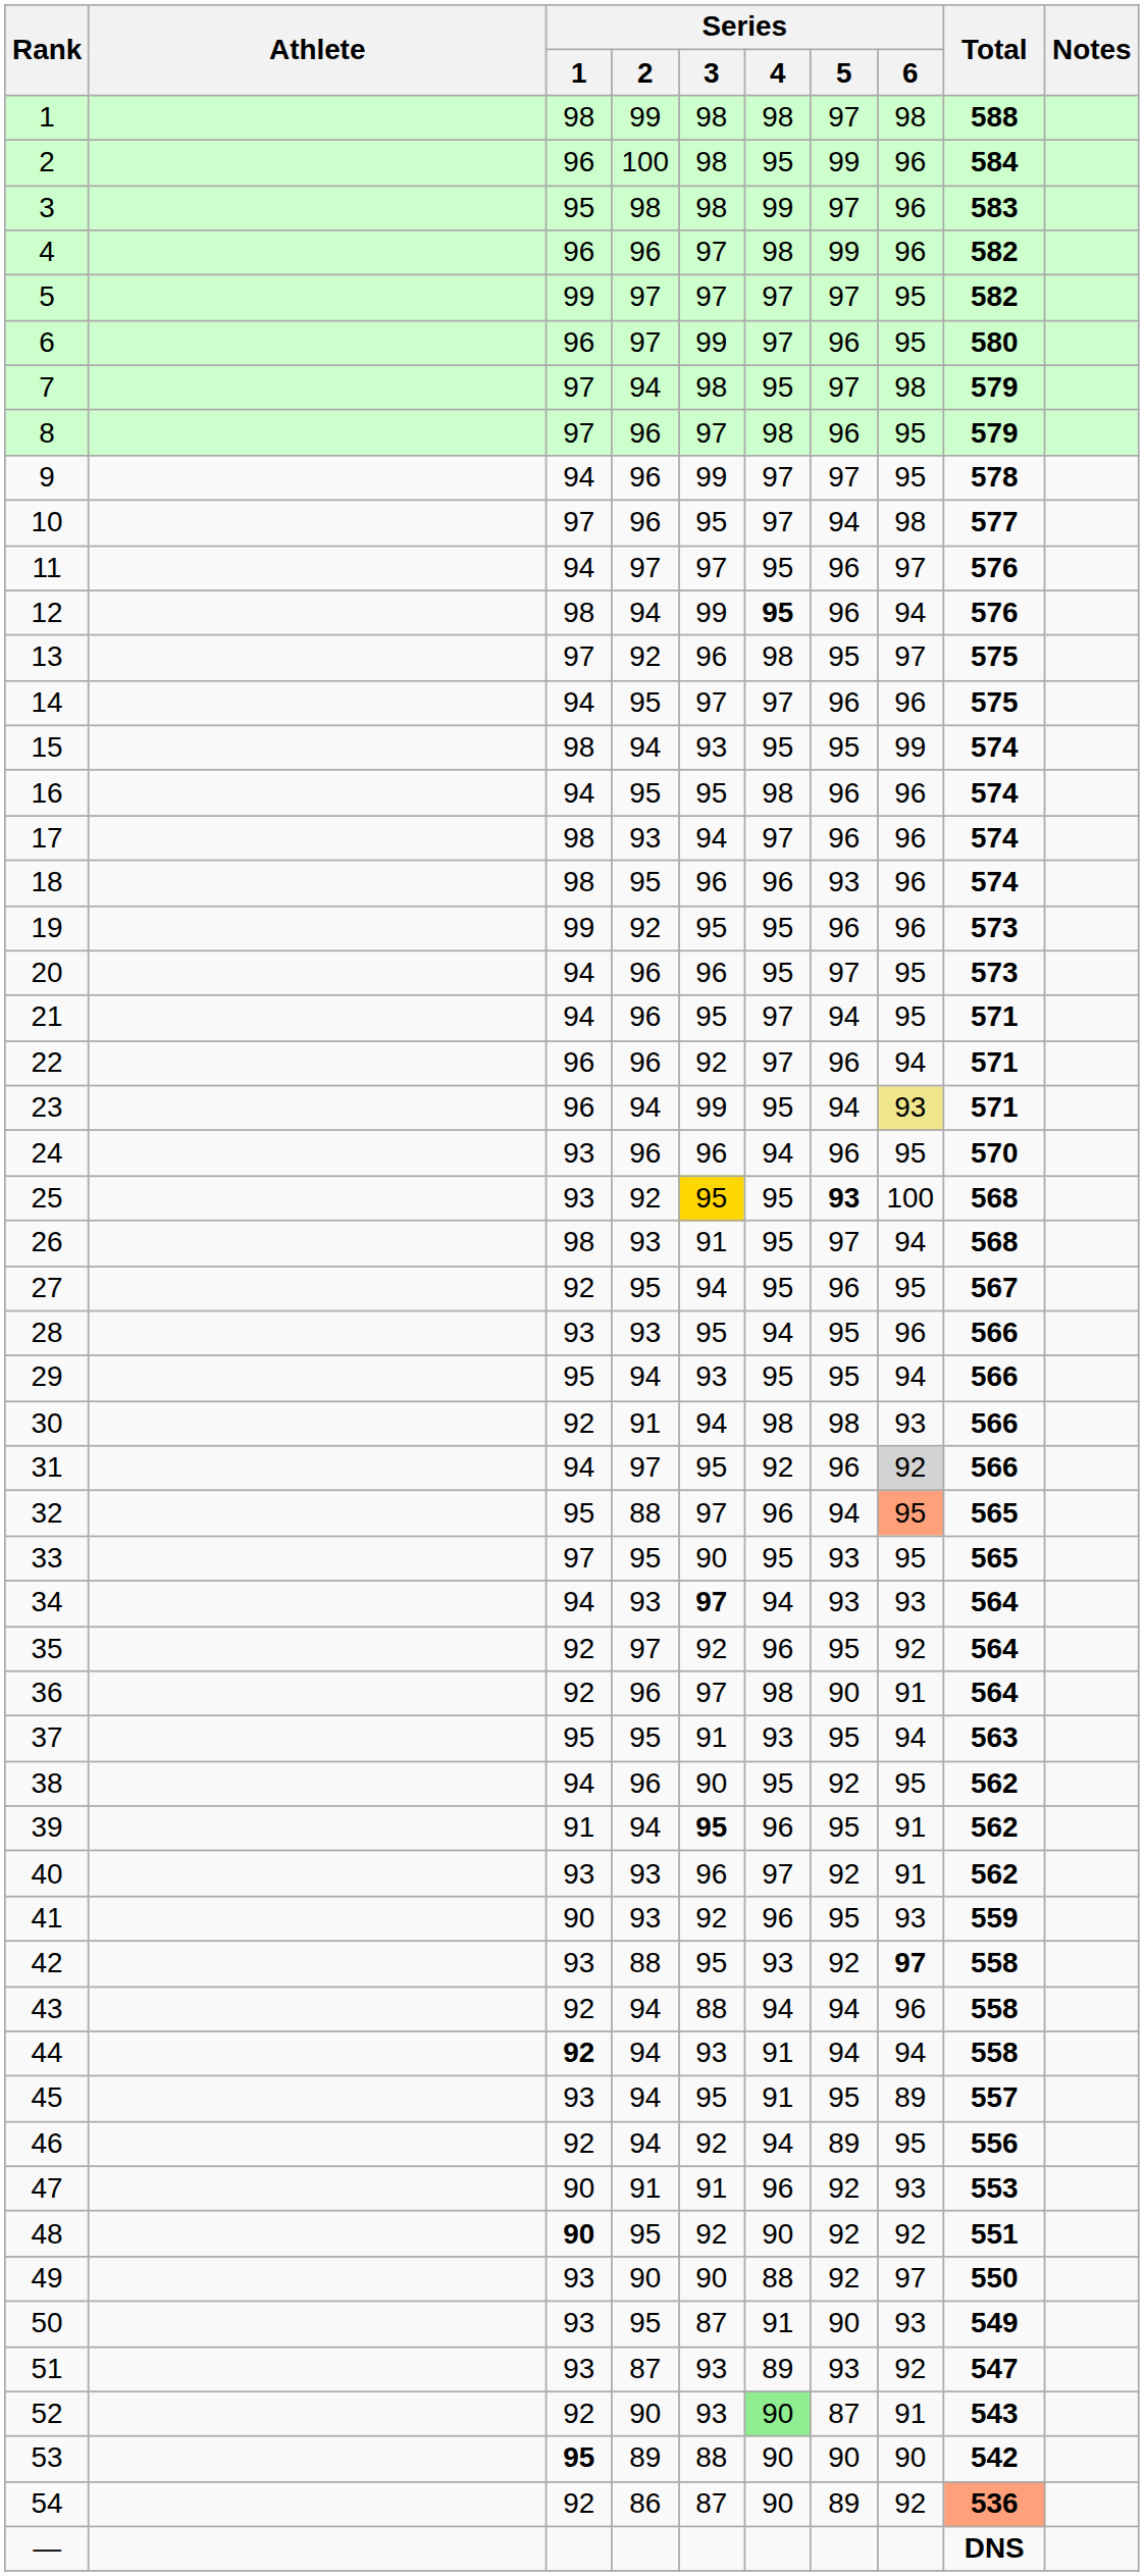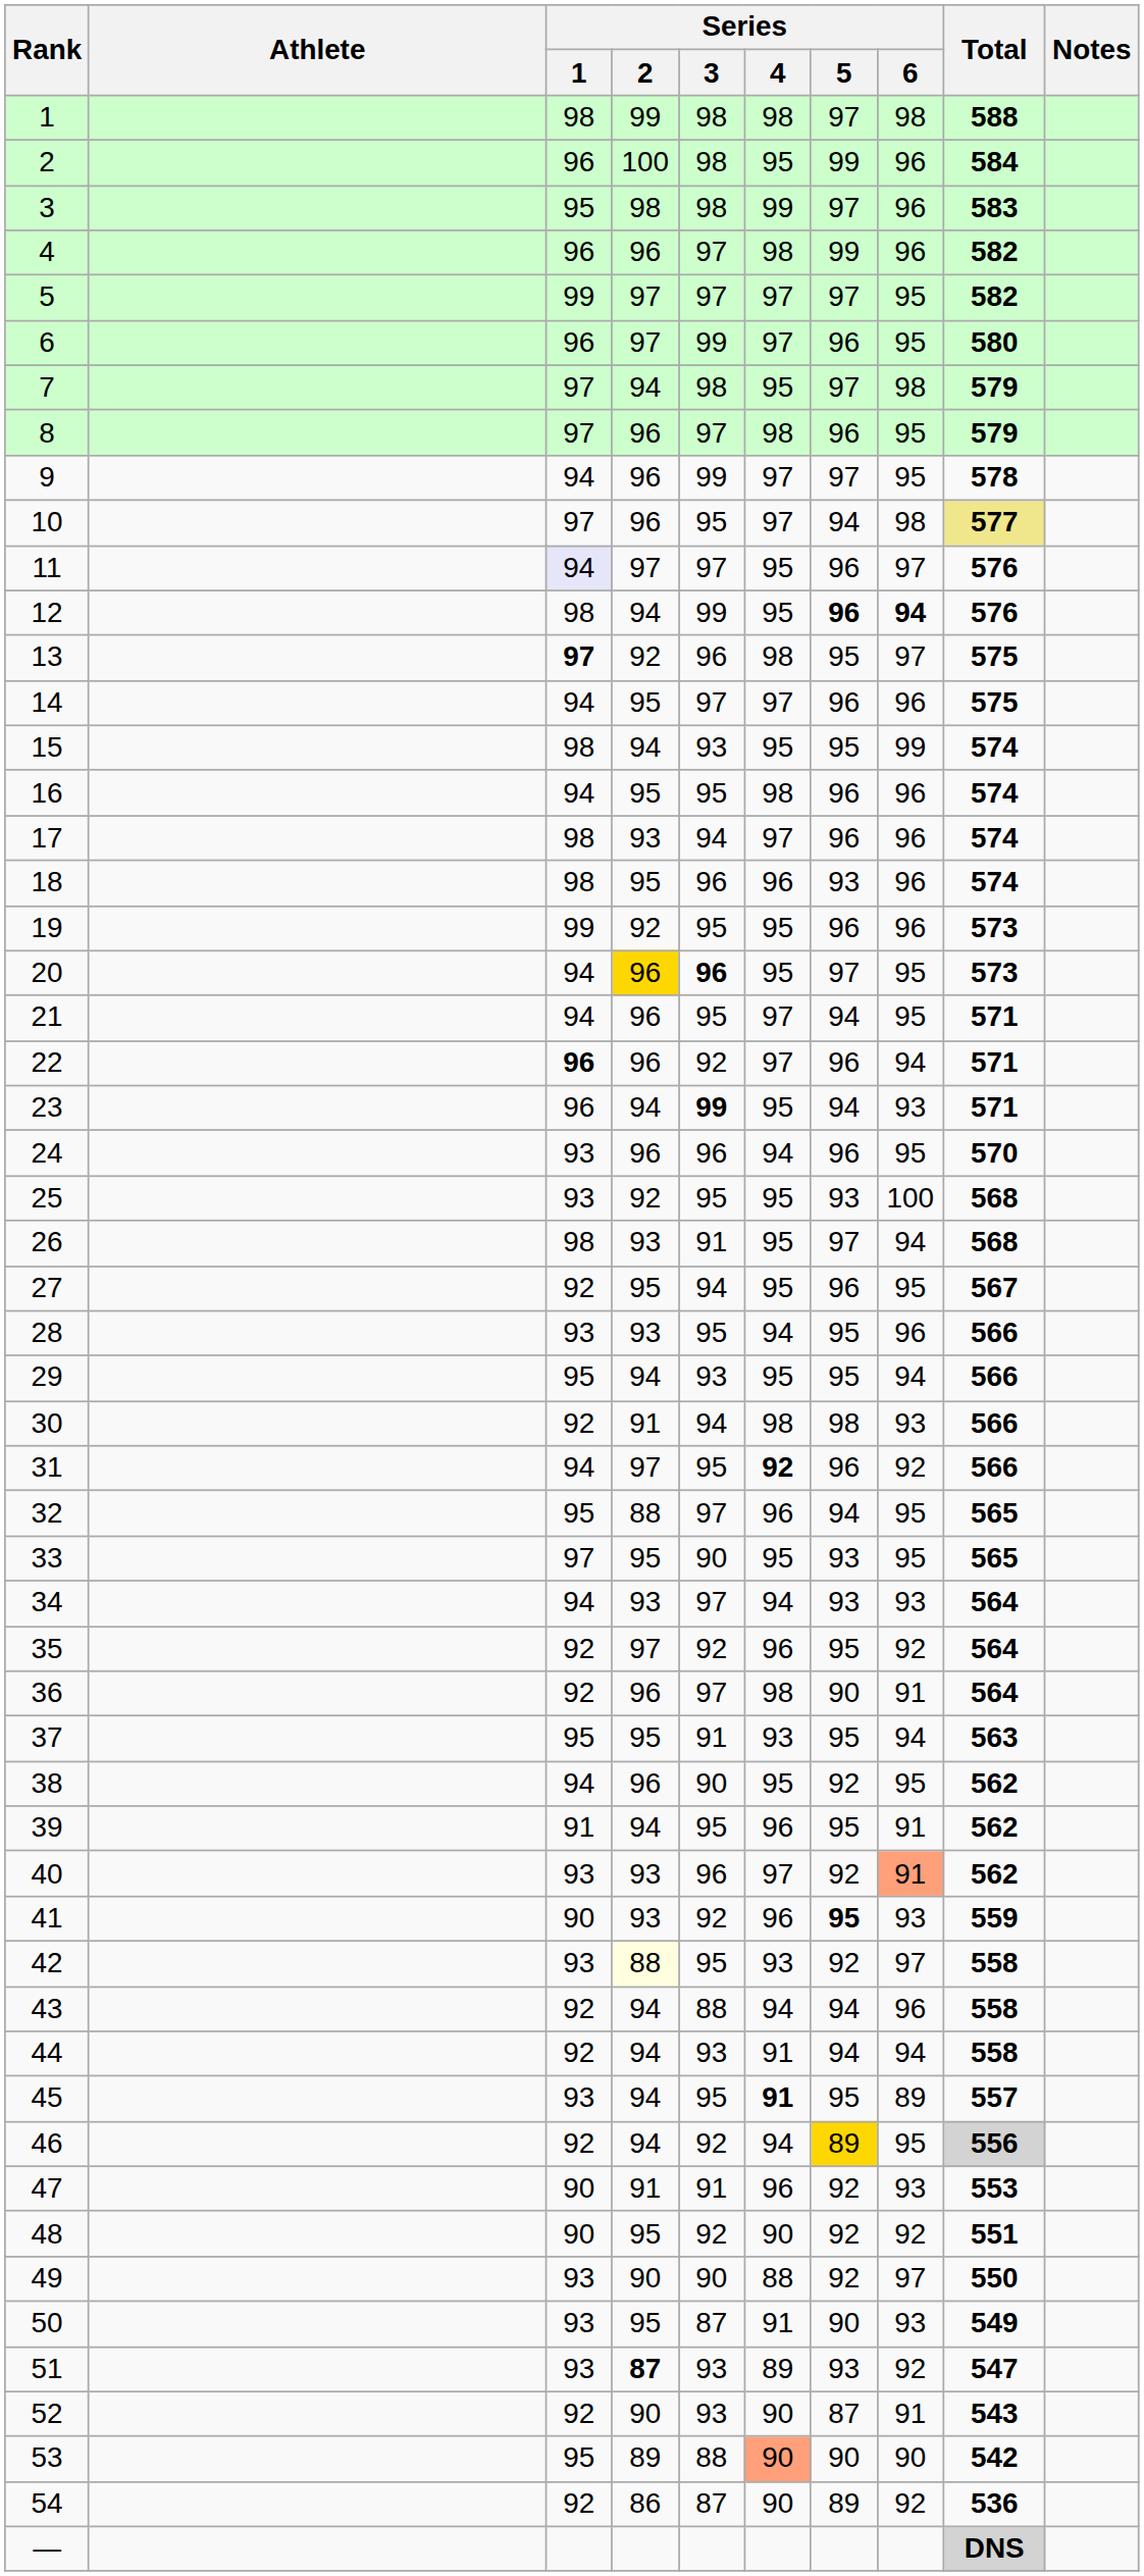10 | Total: no background -> khaki background
11 | Series / 1: no background -> lavender background
12 | Series / 4: bold -> normal
12 | Series / 5: normal -> bold
12 | Series / 6: normal -> bold
13 | Series / 1: normal -> bold
20 | Series / 2: no background -> gold background
20 | Series / 3: normal -> bold
22 | Series / 1: normal -> bold
23 | Series / 3: normal -> bold
23 | Series / 6: khaki background -> no background
25 | Series / 3: gold background -> no background
25 | Series / 5: bold -> normal
31 | Series / 4: normal -> bold
31 | Series / 6: lightgrey background -> no background
32 | Series / 6: lightsalmon background -> no background
34 | Series / 3: bold -> normal
39 | Series / 3: bold -> normal
40 | Series / 6: no background -> lightsalmon background
41 | Series / 5: normal -> bold
42 | Series / 2: no background -> lightyellow background
42 | Series / 6: bold -> normal
44 | Series / 1: bold -> normal
45 | Series / 4: normal -> bold
46 | Series / 5: no background -> gold background
46 | Total: no background -> lightgrey background
48 | Series / 1: bold -> normal
51 | Series / 2: normal -> bold
52 | Series / 4: lightgreen background -> no background
53 | Series / 1: bold -> normal
53 | Series / 4: no background -> lightsalmon background
54 | Total: lightsalmon background -> no background
— | Total: no background -> lightgrey background
